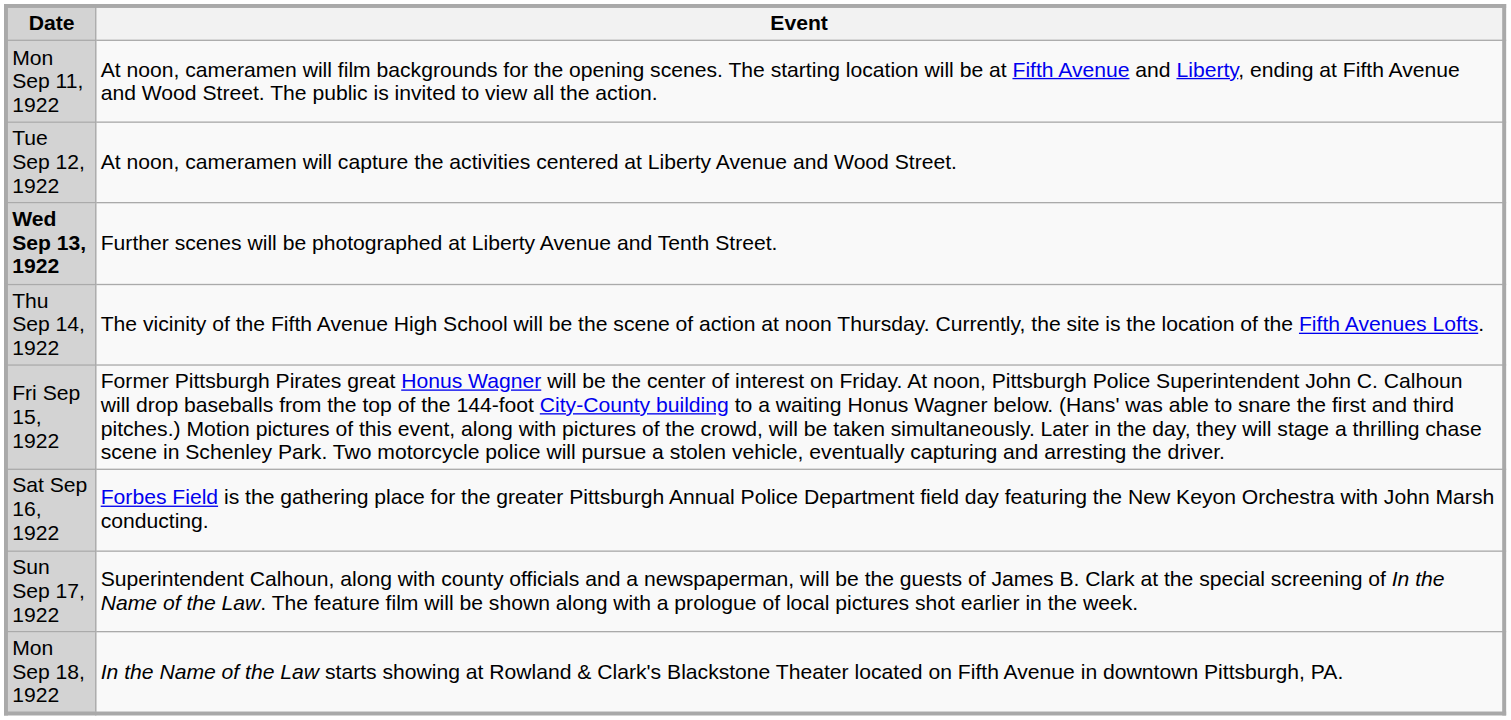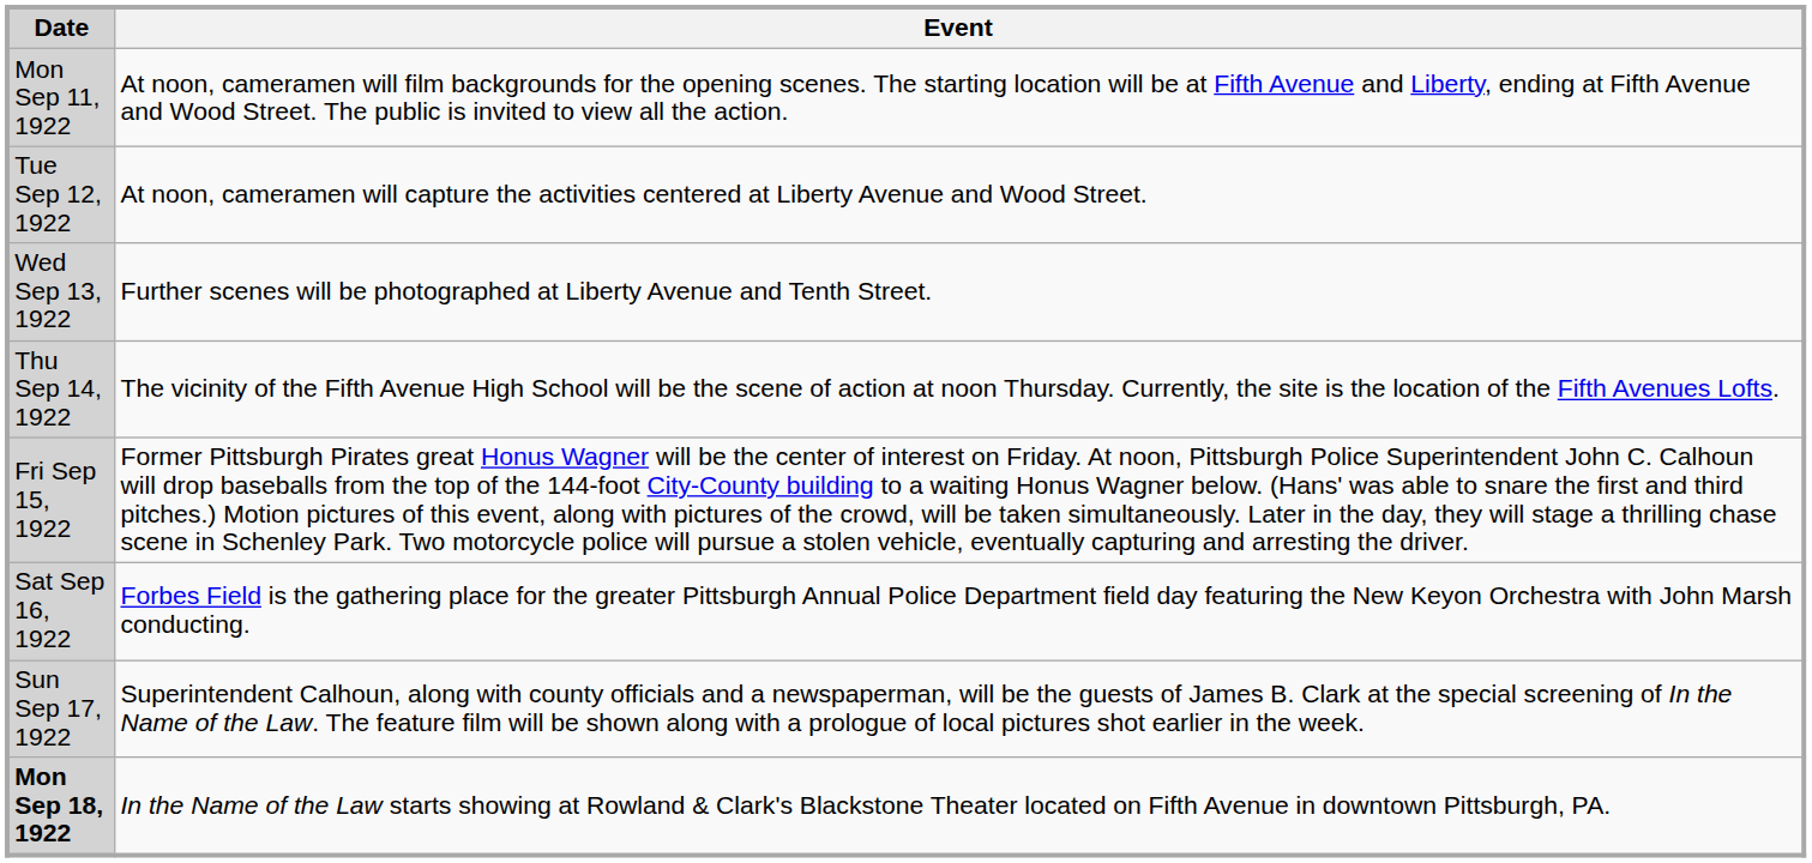Wed Sep 13, 1922 | Date: bold -> normal
Mon Sep 18, 1922 | Date: normal -> bold
